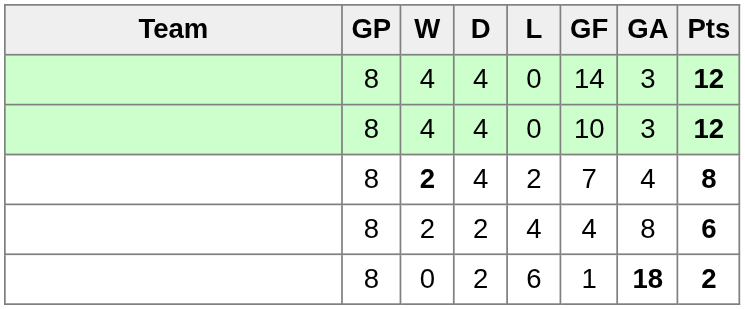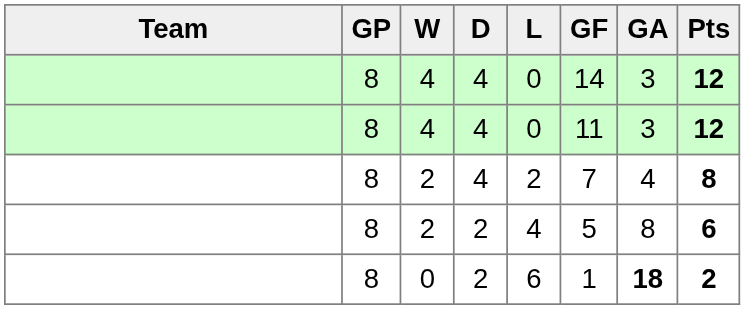row 3 | GF: 10 -> 11
row 4 | W: bold -> normal
row 5 | GF: 4 -> 5
